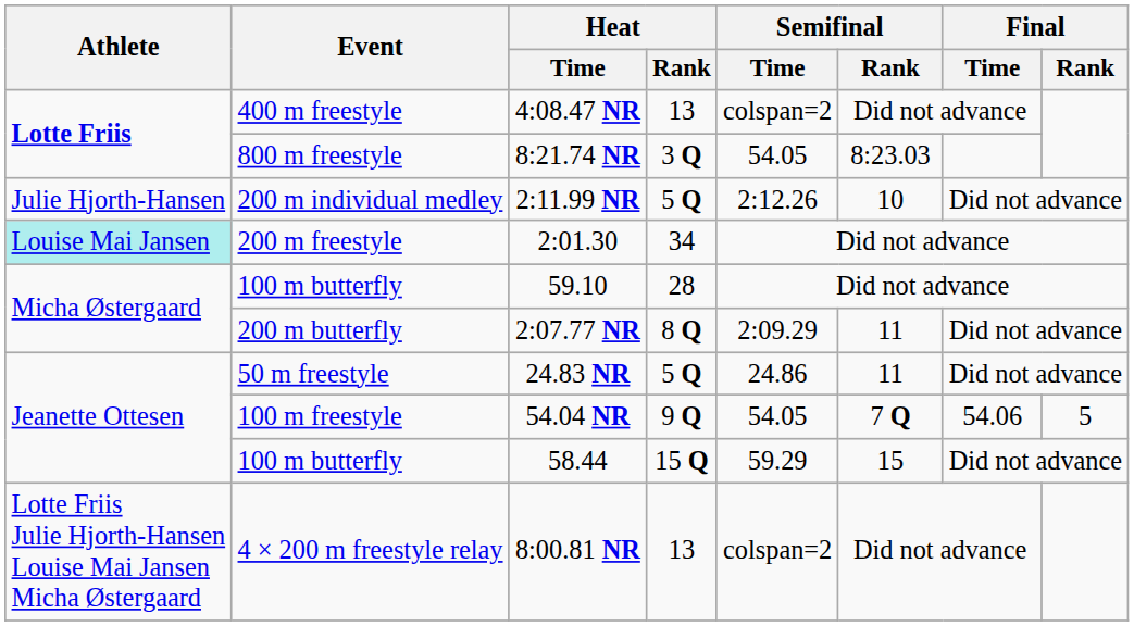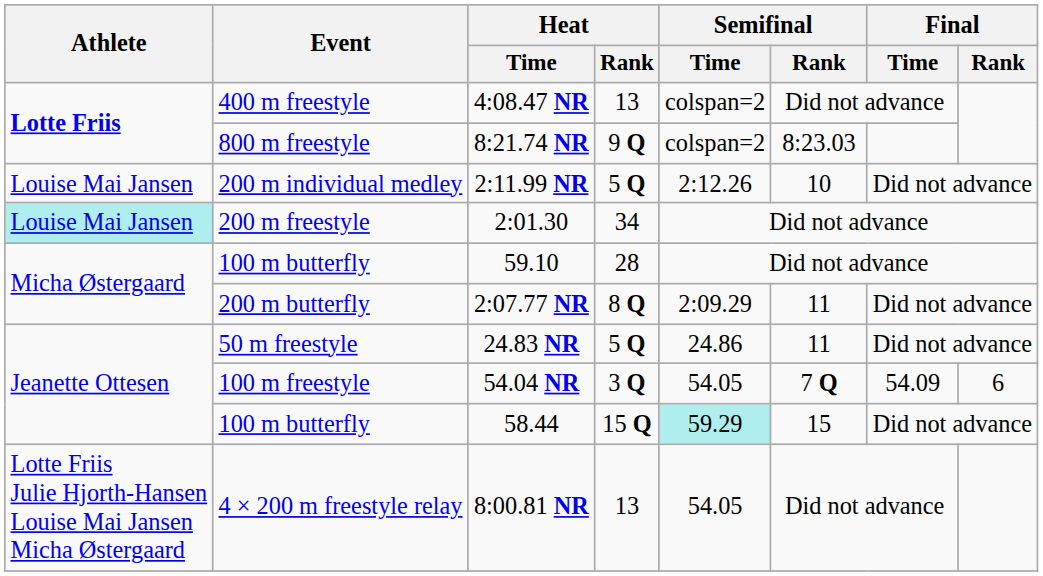8:21.74 NR | Heat / Rank: 3 Q -> 9 Q
8:21.74 NR | Semifinal / Time: 54.05 -> colspan=2
2:11.99 NR | Athlete: Julie Hjorth-Hansen -> Louise Mai Jansen
54.04 NR | Heat / Rank: 9 Q -> 3 Q
54.04 NR | Final / Time: 54.06 -> 54.09
54.04 NR | Final / Rank: 5 -> 6
58.44 | Semifinal / Time: no background -> paleturquoise background
8:00.81 NR | Semifinal / Time: colspan=2 -> 54.05
